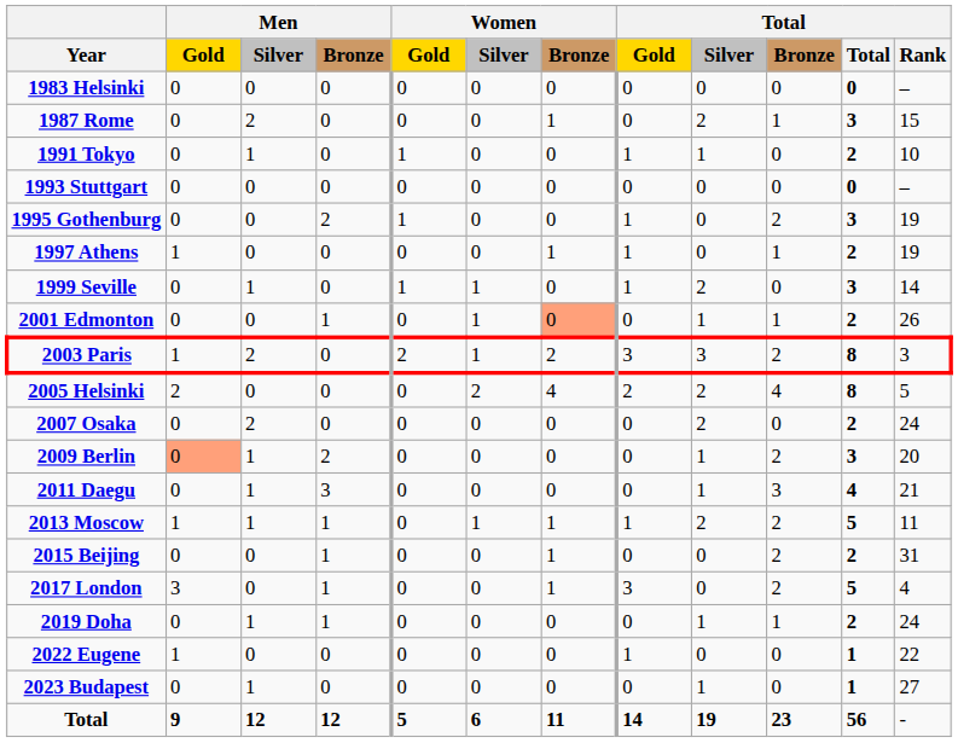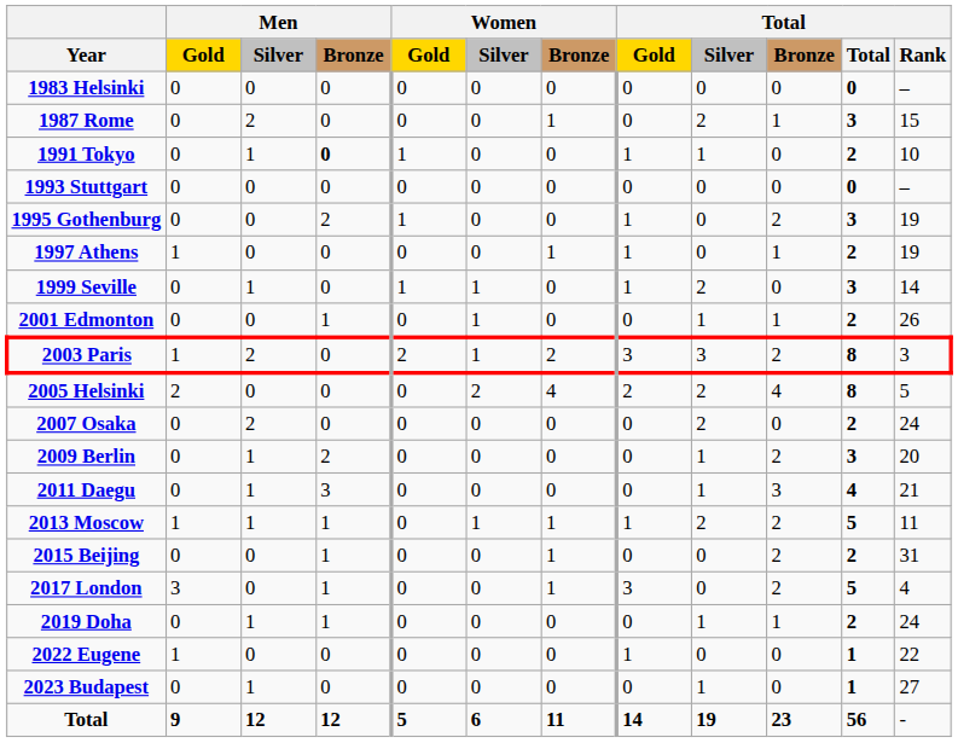1991 Tokyo | Men / Bronze: normal -> bold
2001 Edmonton | Women / Bronze: lightsalmon background -> no background
2009 Berlin | Men / Gold: lightsalmon background -> no background
